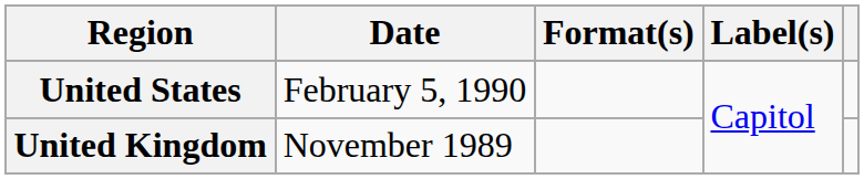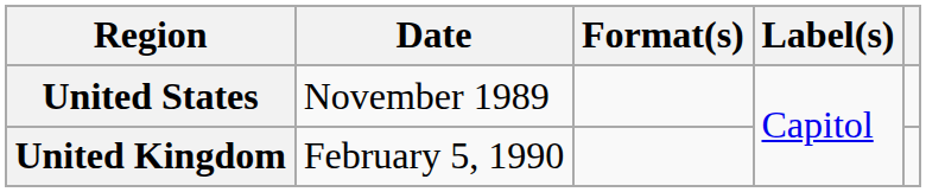United States | Date: February 5, 1990 -> November 1989
United Kingdom | Date: November 1989 -> February 5, 1990
